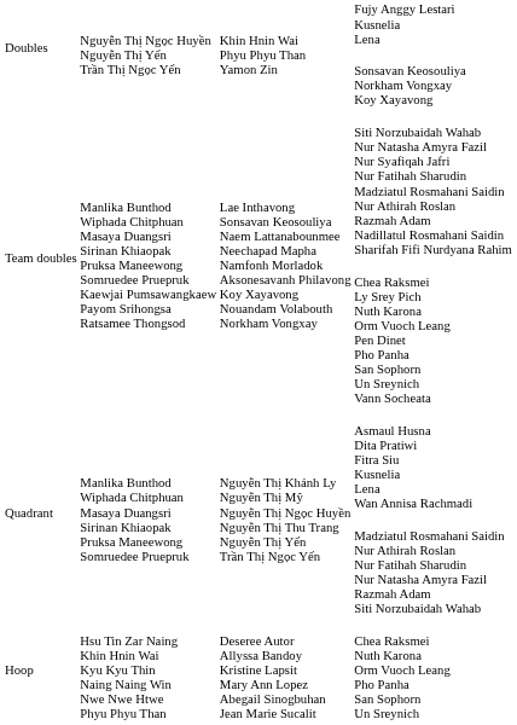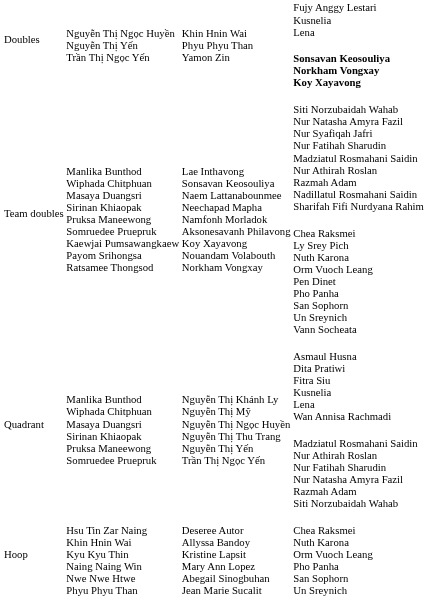Sonsavan Keosouliya Norkham Vongxay Koy Xayavong | column 4: normal -> bold
